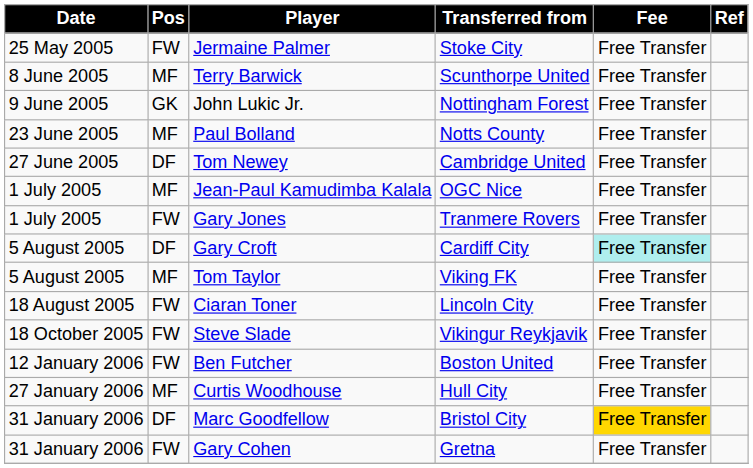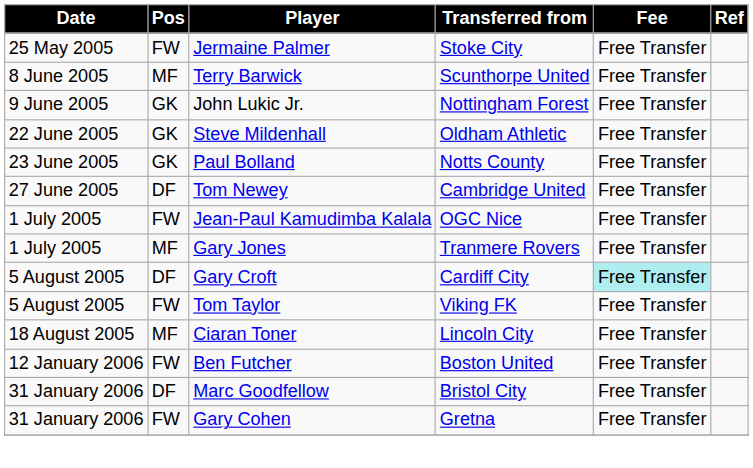+ row: 22 June 2005 | GK | Steve Mildenhall | Oldham Athletic | Free Transfer
Paul Bolland | Pos: MF -> GK
Jean-Paul Kamudimba Kalala | Pos: MF -> FW
Gary Jones | Pos: FW -> MF
Tom Taylor | Pos: MF -> FW
Ciaran Toner | Pos: FW -> MF
- row: 18 October 2005 | FW | Steve Slade | Vikingur Reykjavik | Free Transfer
- row: 27 January 2006 | MF | Curtis Woodhouse | Hull City | Free Transfer
Marc Goodfellow | Fee: gold background -> no background
